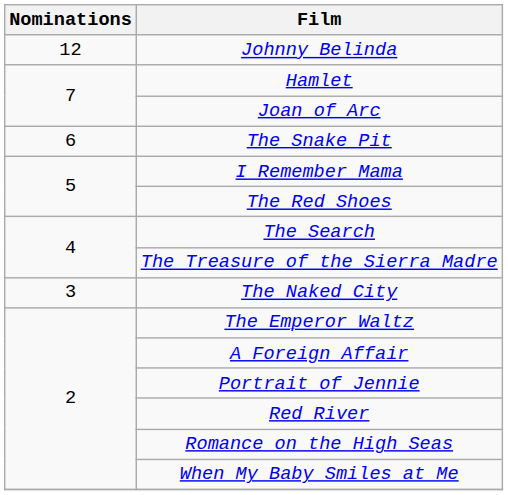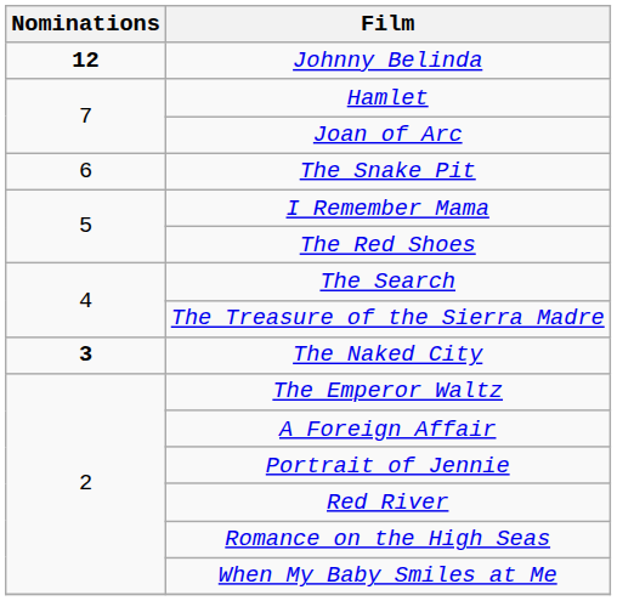Johnny Belinda | Nominations: normal -> bold
The Naked City | Nominations: normal -> bold
